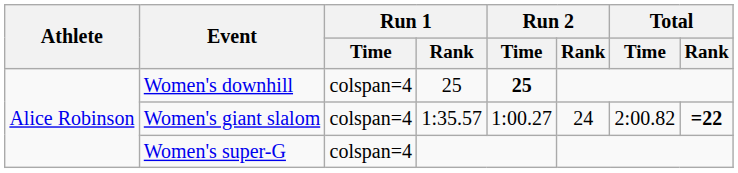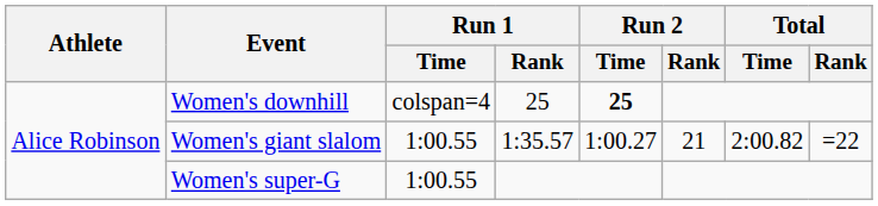Women's giant slalom | Run 1 / Time: colspan=4 -> 1:00.55
Women's giant slalom | Run 2 / Rank: 24 -> 21
Women's giant slalom | Total / Rank: bold -> normal
Women's super-G | Run 1 / Time: colspan=4 -> 1:00.55
